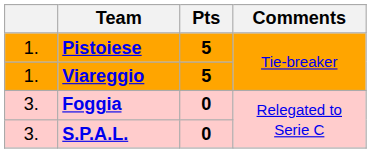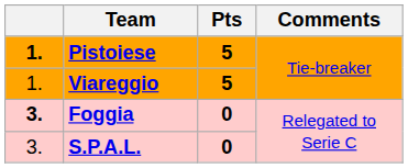Pistoiese | column 1: normal -> bold
Foggia | column 1: normal -> bold
